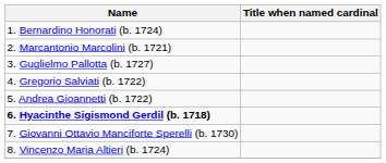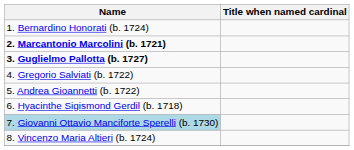2. Marcantonio Marcolini (b. 1721) | Name: normal -> bold
3. Guglielmo Pallotta (b. 1727) | Name: normal -> bold
6. Hyacinthe Sigismond Gerdil (b. 1718) | Name: bold -> normal
7. Giovanni Ottavio Manciforte Sperelli (b. 1730) | Name: no background -> lightblue background
